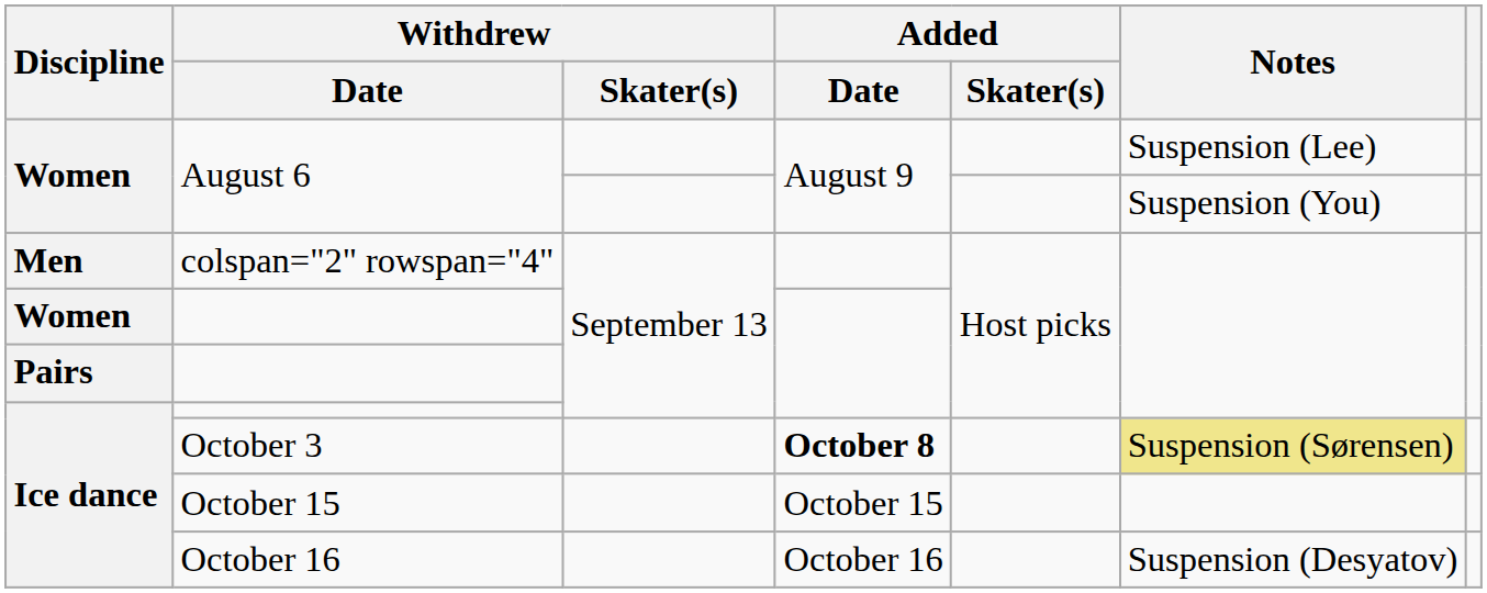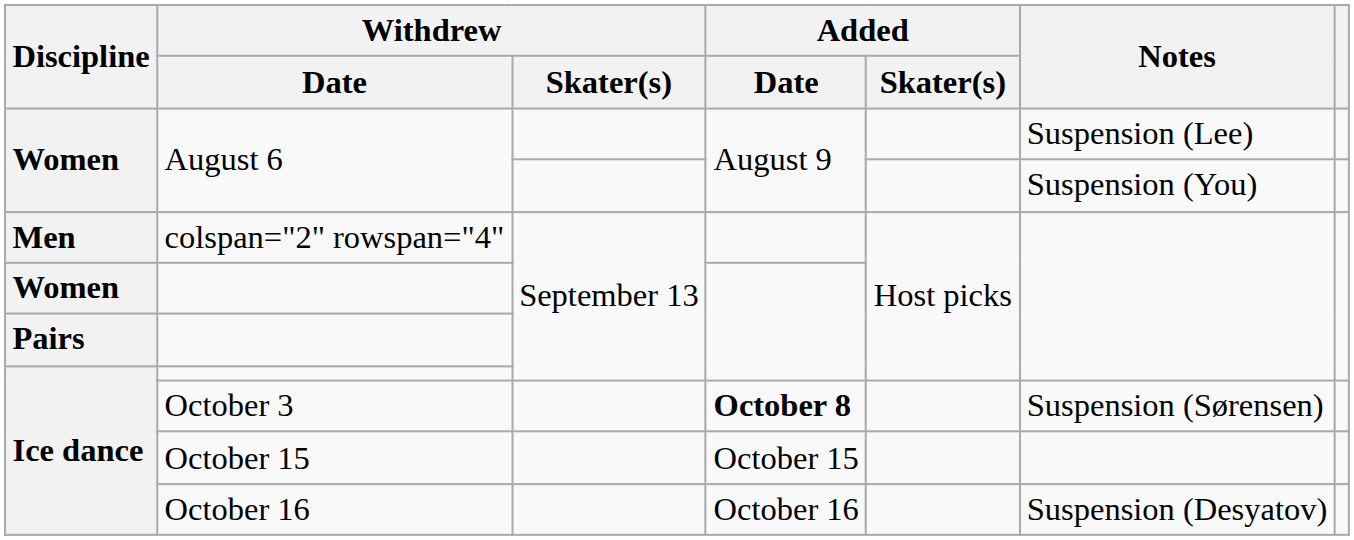October 3 | Notes: khaki background -> no background
